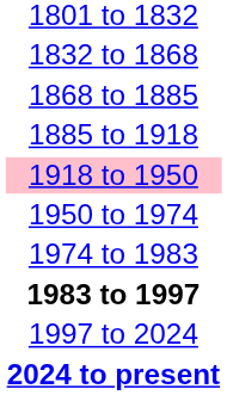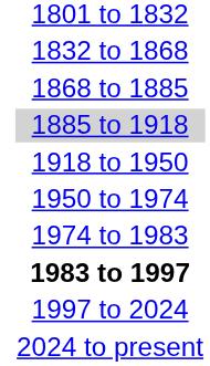row 4 | column 1: no background -> lightgrey background
row 5 | column 1: pink background -> no background
row 10 | column 1: bold -> normal
